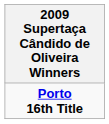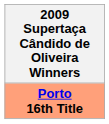row 2 | column 1: no background -> lightsalmon background
